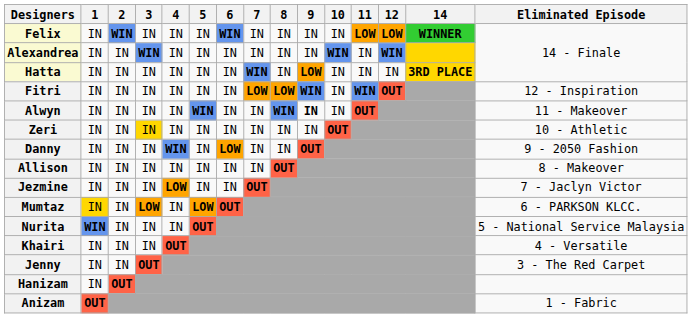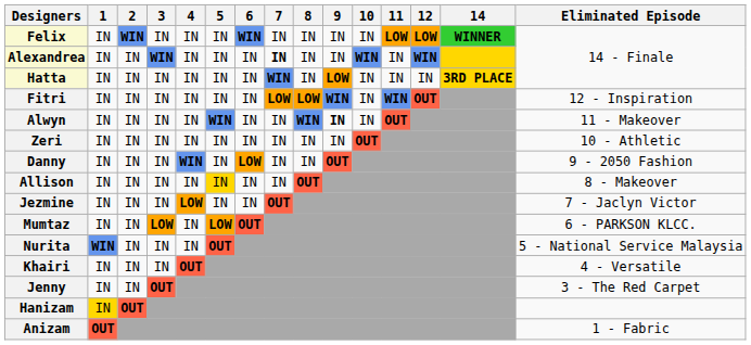Alexandrea | 7: normal -> bold
Zeri | 3: gold background -> no background
Allison | 5: no background -> gold background
Mumtaz | 1: gold background -> no background
Hanizam | 1: no background -> gold background
